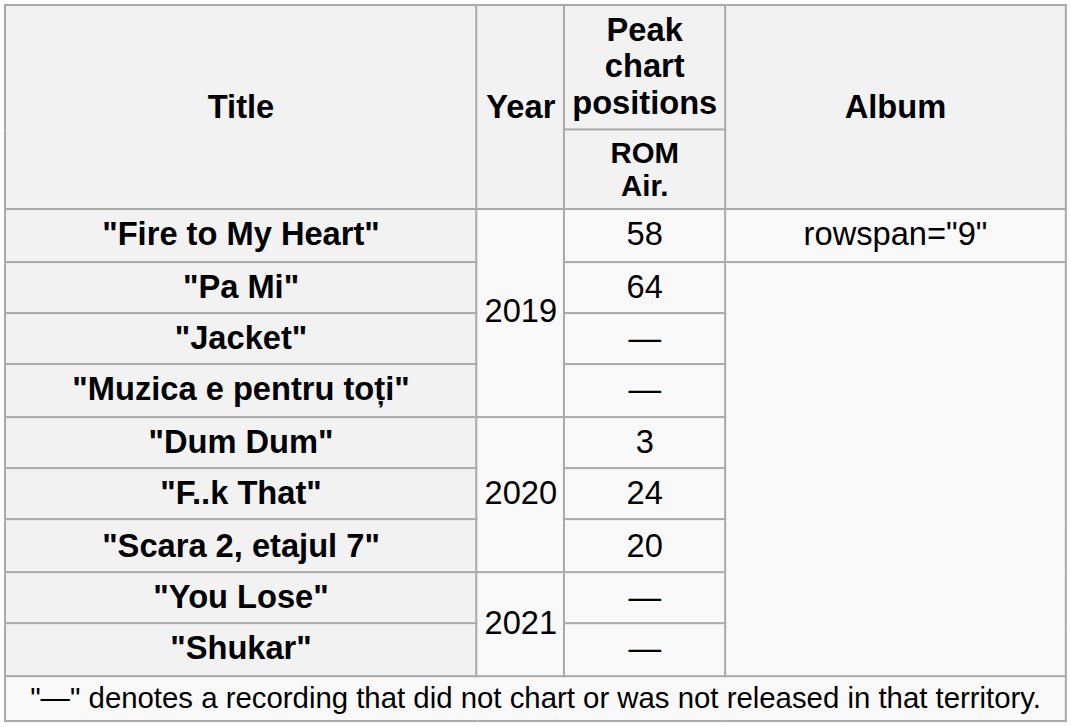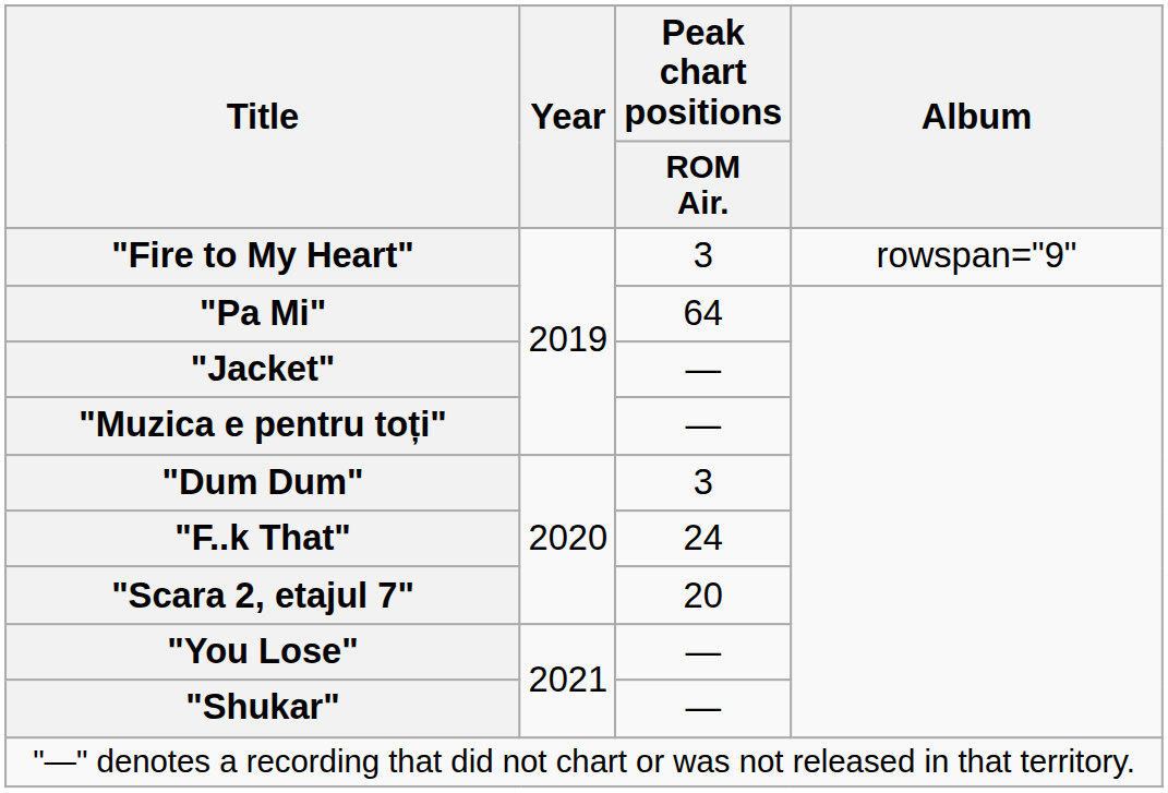"Fire to My Heart" | Peak chart positions / ROM Air.: 58 -> 3
